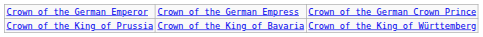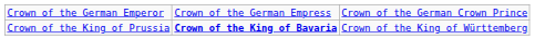Crown of the King of Prussia | column 2: normal -> bold
